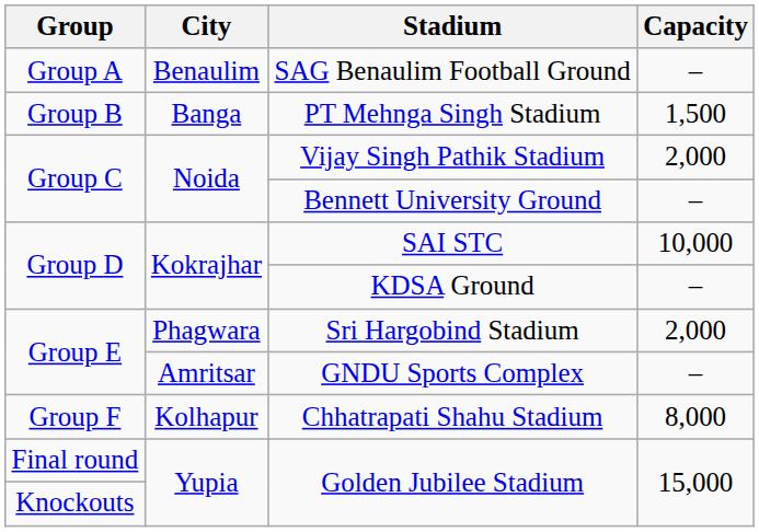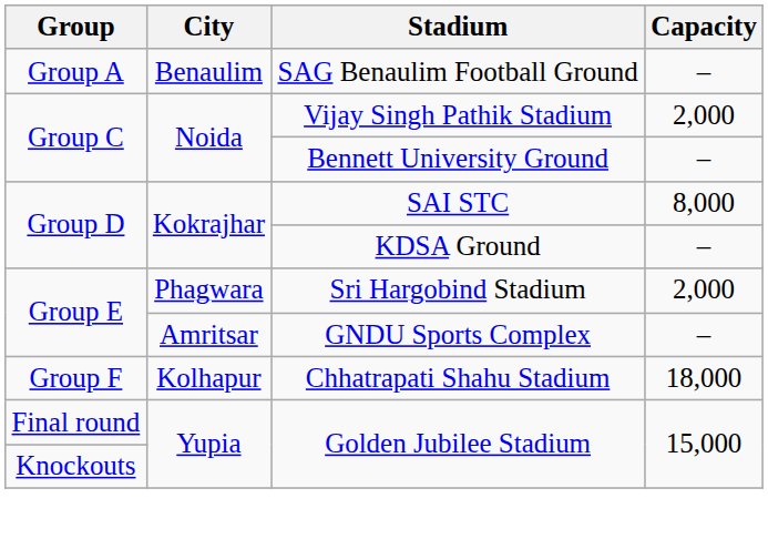- row: Group B | Banga | PT Mehnga Singh Stadium | 1,500
SAI STC | Capacity: 10,000 -> 8,000
Chhatrapati Shahu Stadium | Capacity: 8,000 -> 18,000
